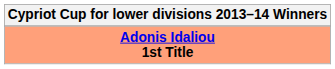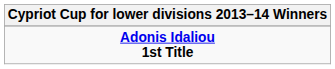row 2 | column 1: lightsalmon background -> no background
